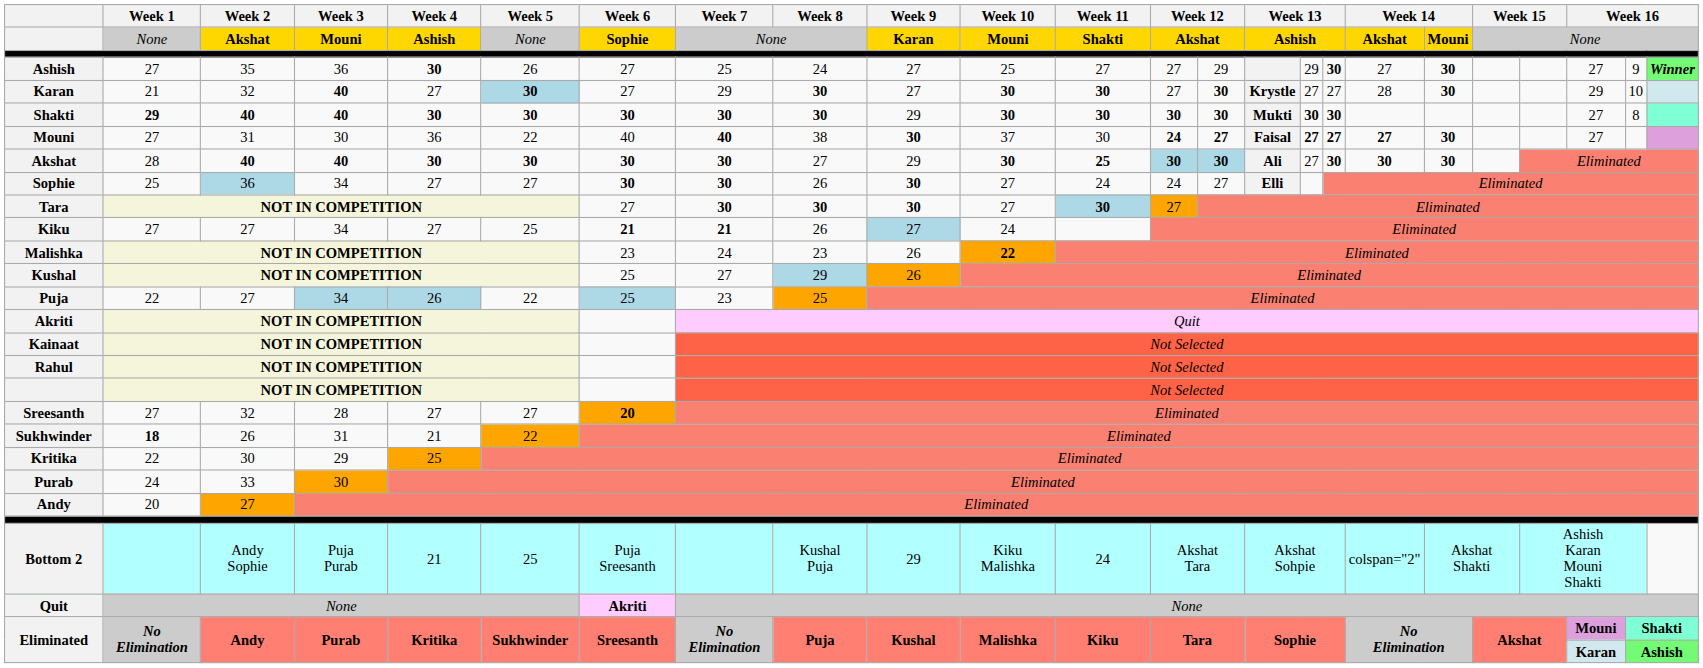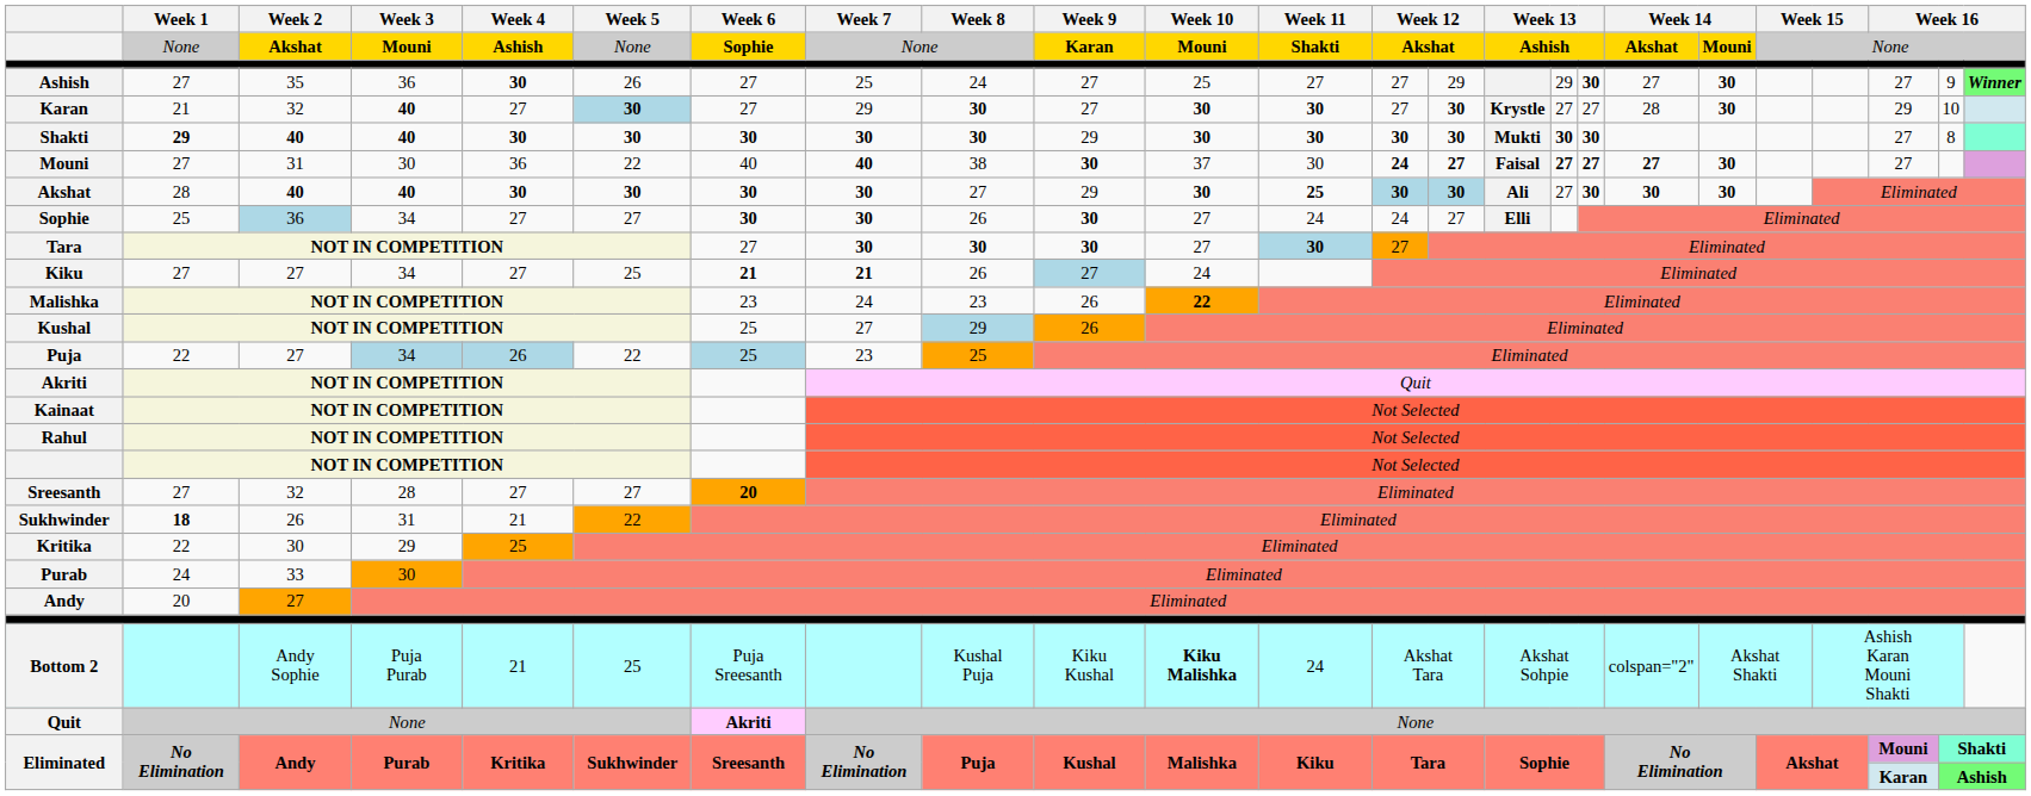Bottom 2 | Week 9: 29 -> Kiku Kushal
Bottom 2 | Week 10: normal -> bold
